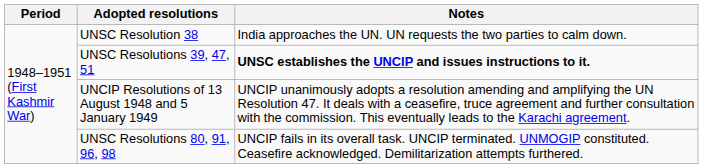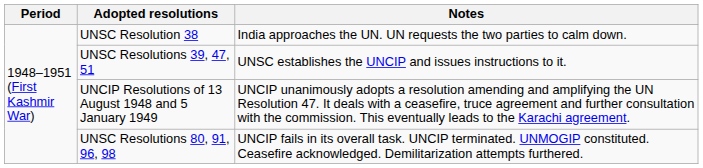UNSC Resolutions 39, 47, 51 | Notes: bold -> normal
